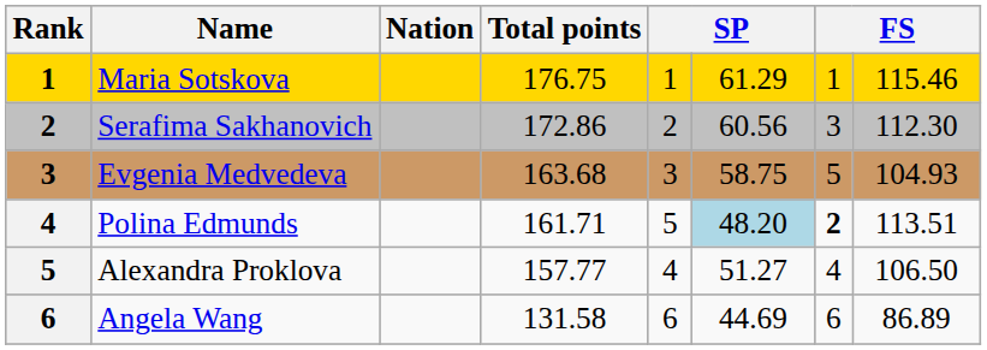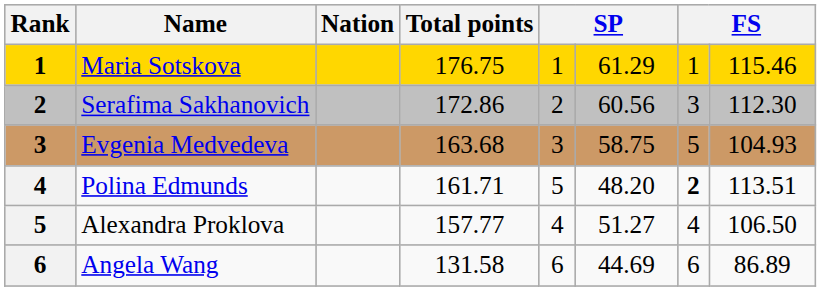Polina Edmunds | column 6: lightblue background -> no background
